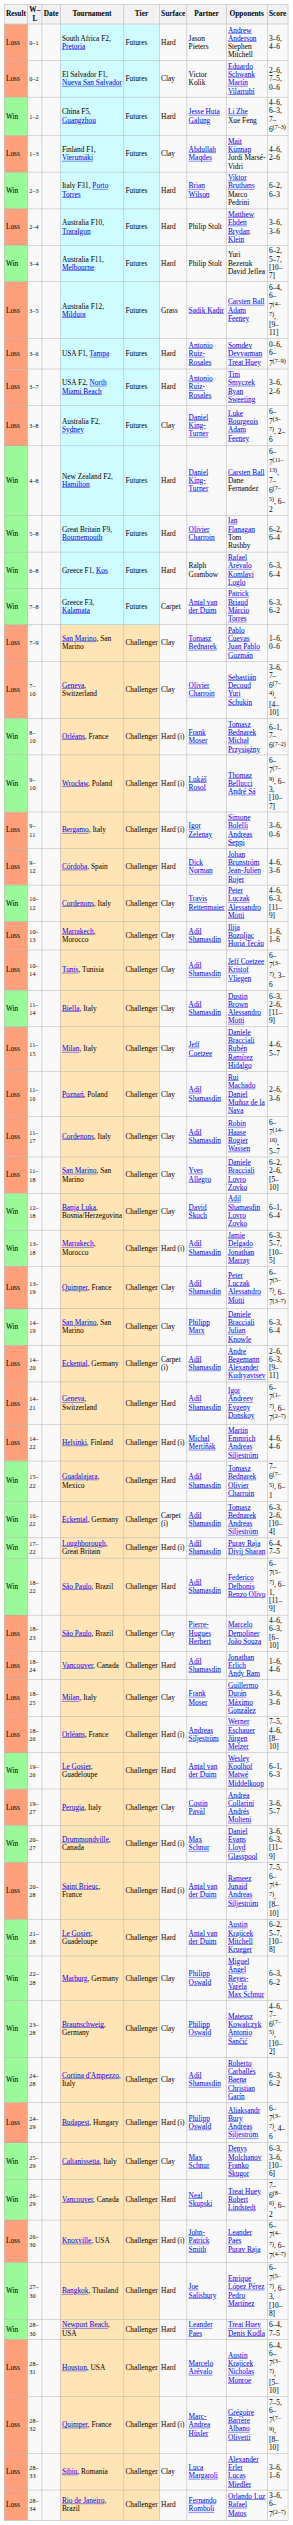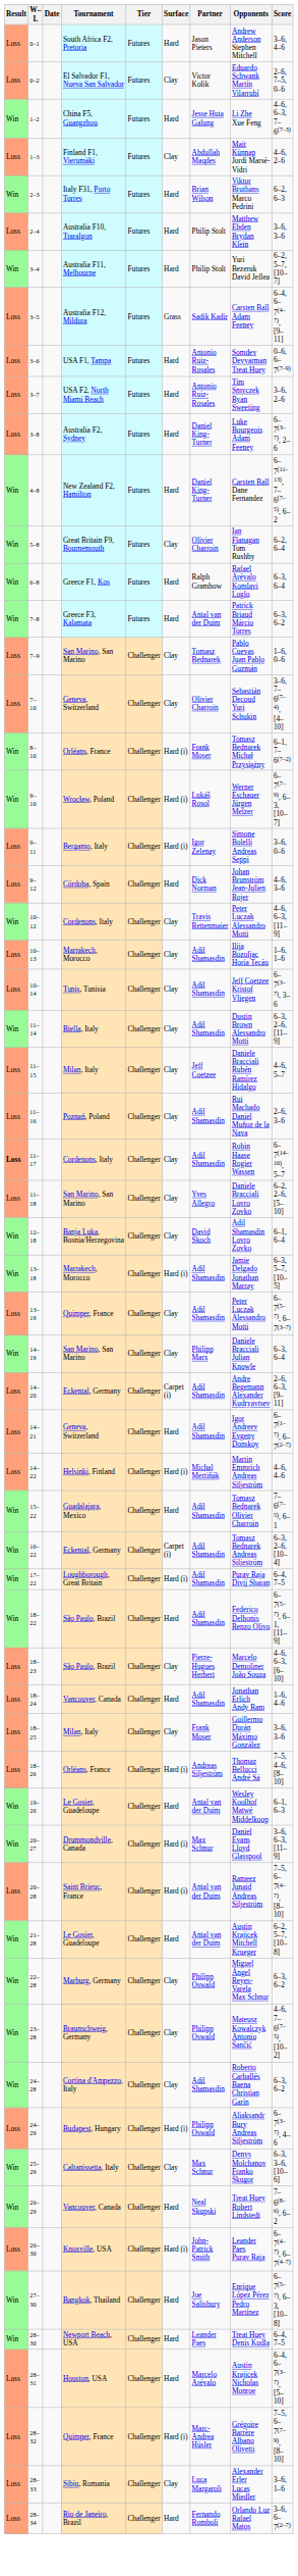3–8 | Surface: Clay -> Hard
5–8 | Surface: Hard -> Clay
7–8 | Surface: Carpet -> Hard
9–10 | Opponents: Thomaz Bellucci André Sá -> Werner Eschauer Jürgen Melzer
11–17 | Result: normal -> bold
18–26 | Opponents: Werner Eschauer Jürgen Melzer -> Thomaz Bellucci André Sá
- row: Loss | 19–27 | Perugia, Italy | Challenger | Clay | Costin Pavăl | Andrea Collarini Andrés Molteni | 3–6, 5–7
